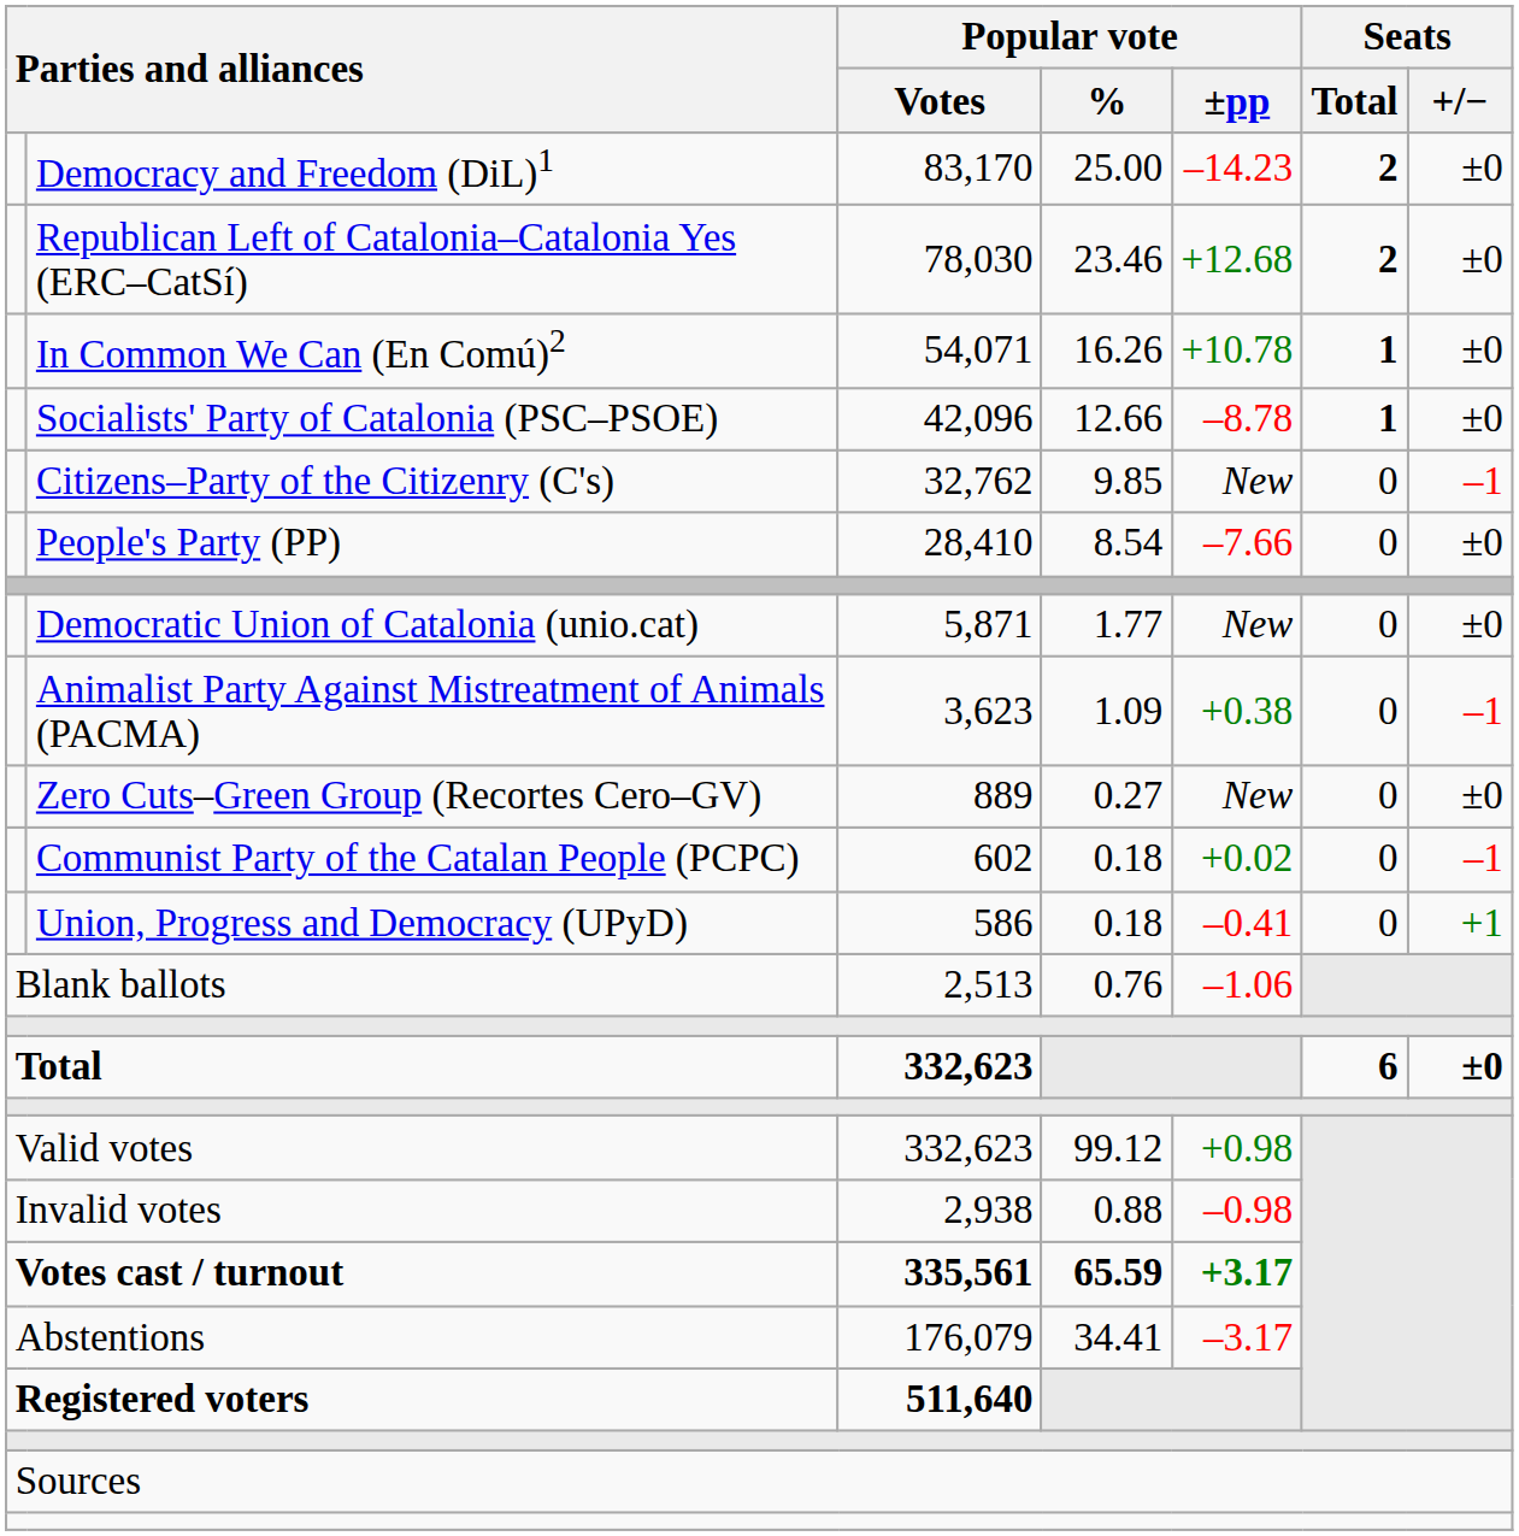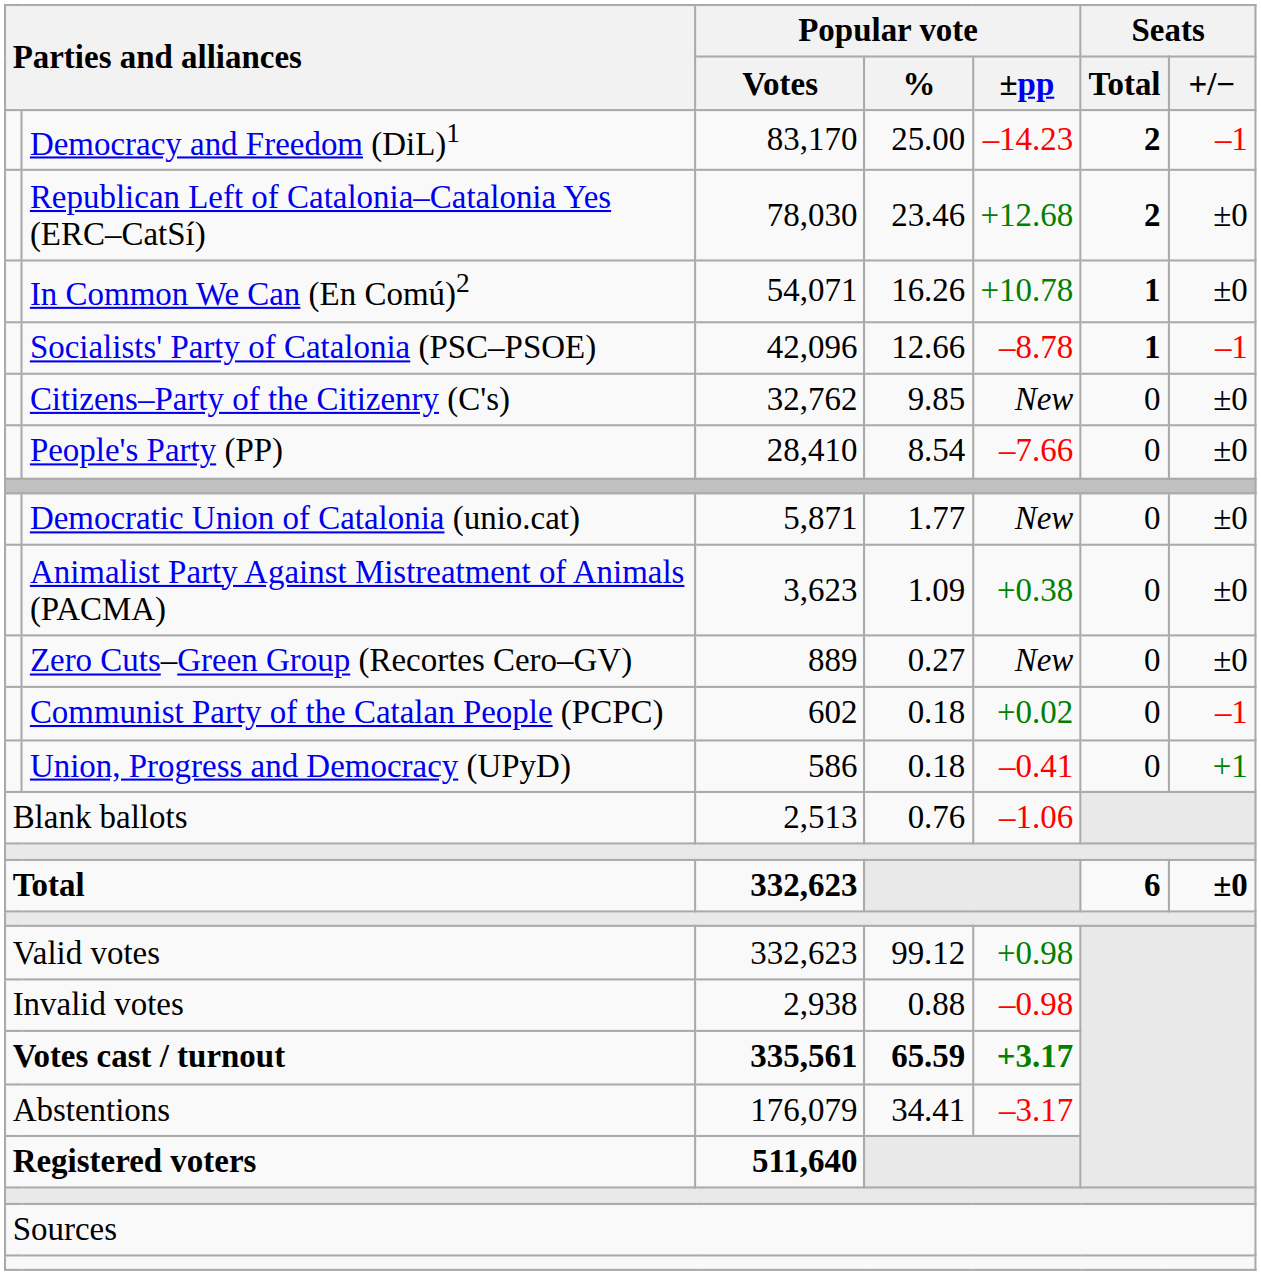Democracy and Freedom (DiL)1 | Seats / +/−: ±0 -> –1
Socialists' Party of Catalonia (PSC–PSOE) | Seats / +/−: ±0 -> –1
Citizens–Party of the Citizenry (C's) | Seats / +/−: –1 -> ±0
Animalist Party Against Mistreatment of Animals (PACMA) | Seats / +/−: –1 -> ±0
